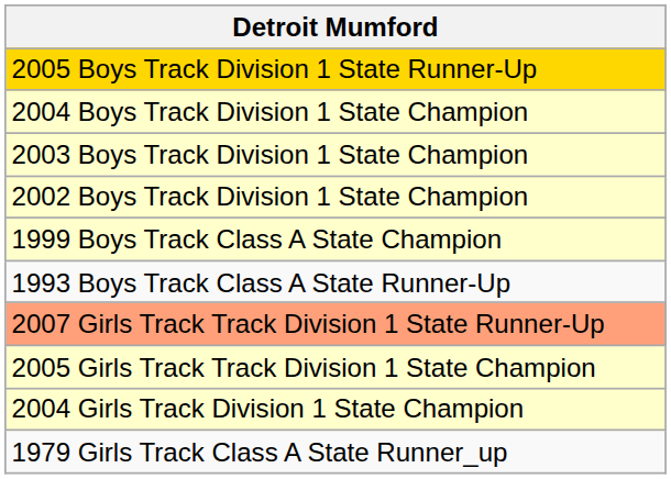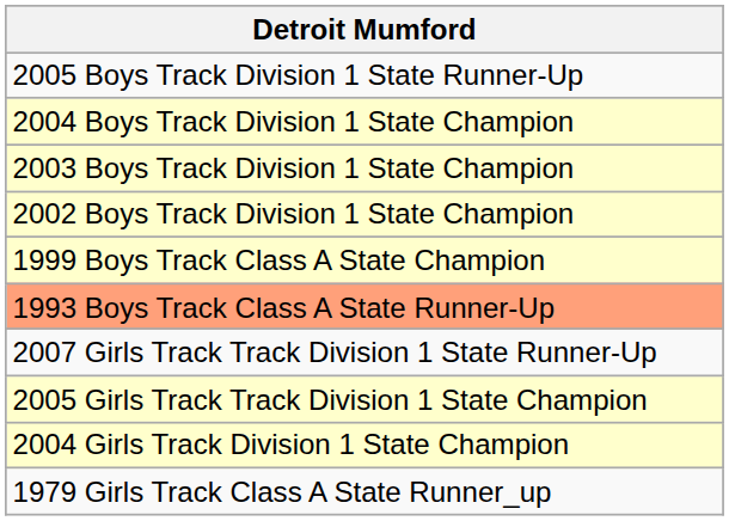2005 Boys Track Division 1 State Runner-Up | column 1: gold background -> no background
1993 Boys Track Class A State Runner-Up | column 1: no background -> lightsalmon background
2007 Girls Track Track Division 1 State Runner-Up | column 1: lightsalmon background -> no background
